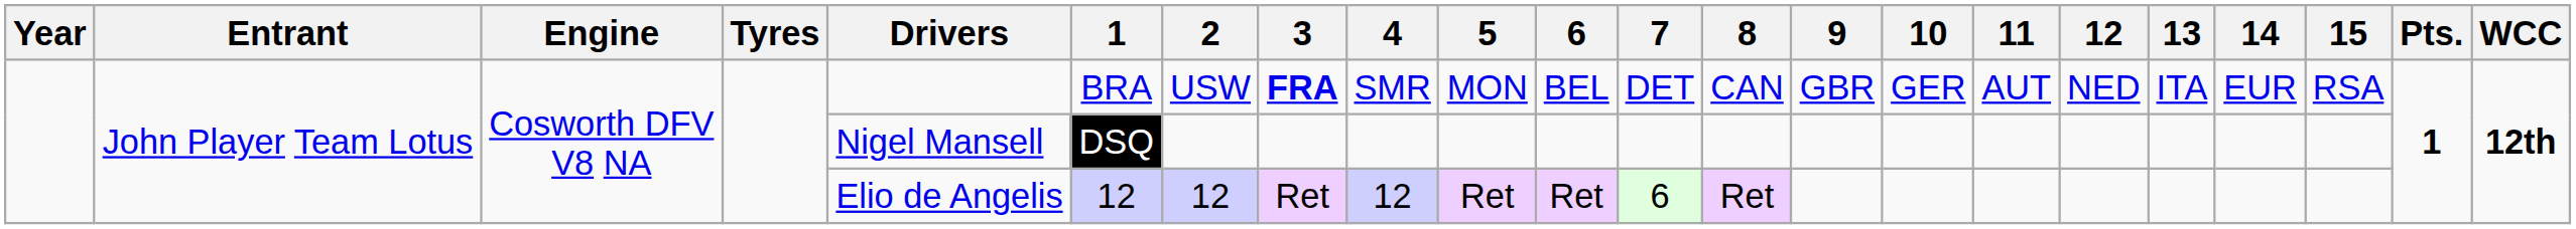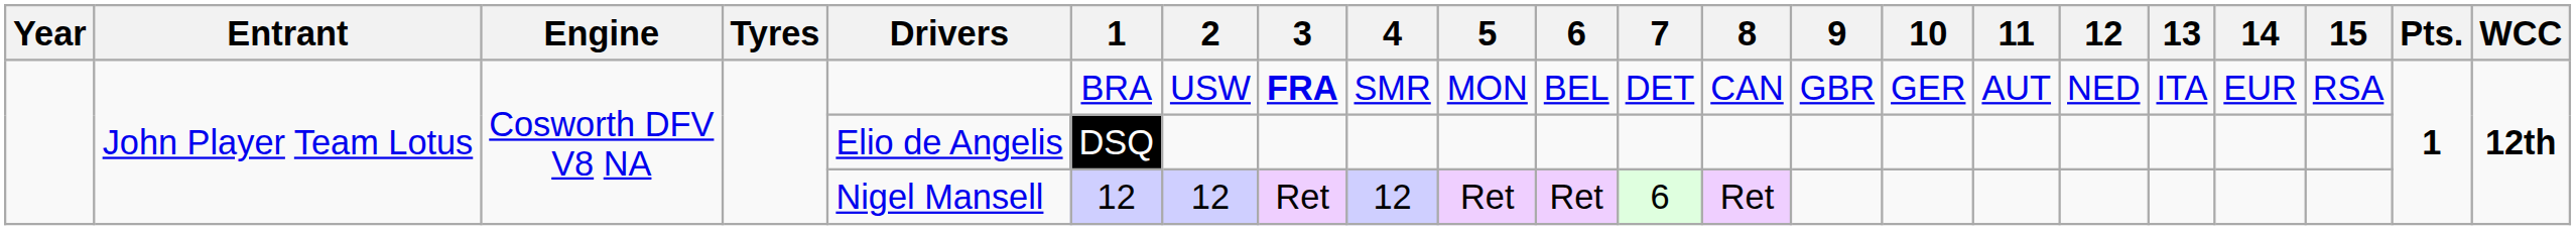row 3 | Drivers: Nigel Mansell -> Elio de Angelis
row 4 | Drivers: Elio de Angelis -> Nigel Mansell
